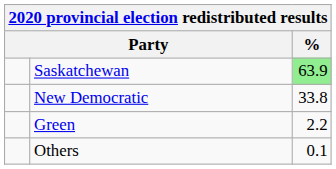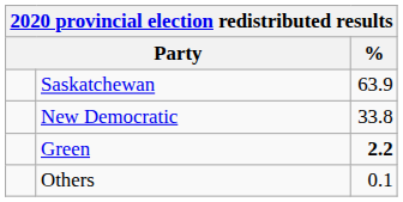Saskatchewan | %: lightgreen background -> no background
Green | %: normal -> bold
